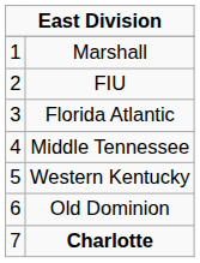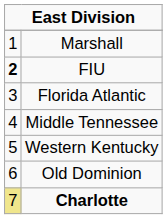FIU | column 1: normal -> bold
Charlotte | column 1: no background -> khaki background
